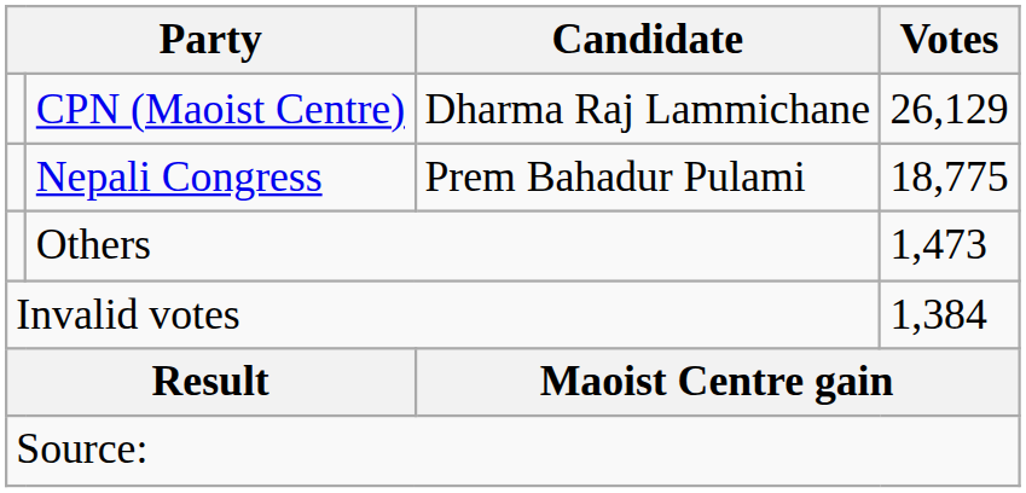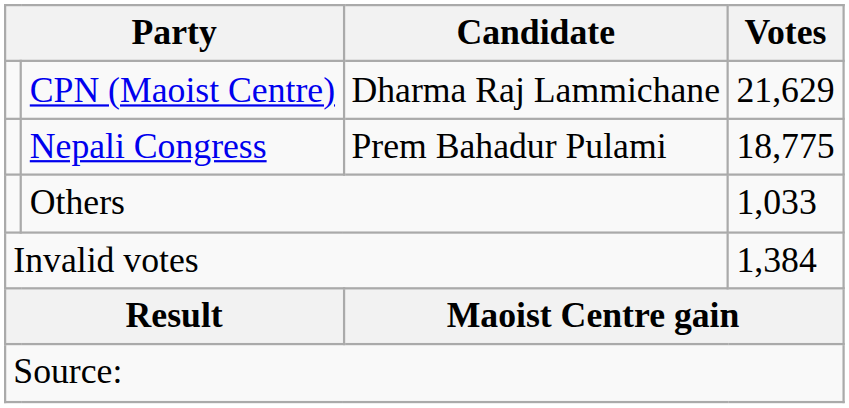CPN (Maoist Centre) | Votes: 26,129 -> 21,629
Others | Votes: 1,473 -> 1,033
